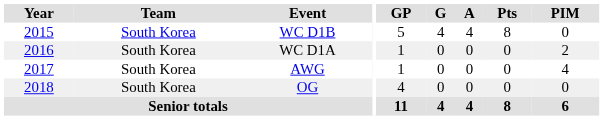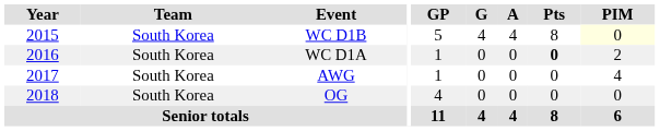WC D1B | PIM: no background -> lightyellow background
WC D1A | Pts: normal -> bold
